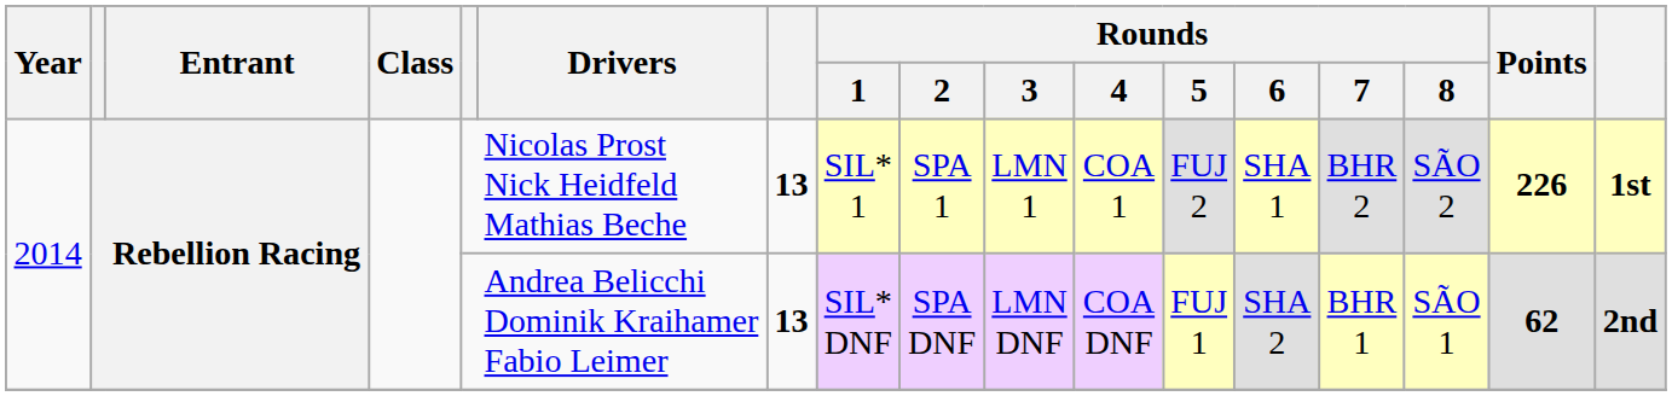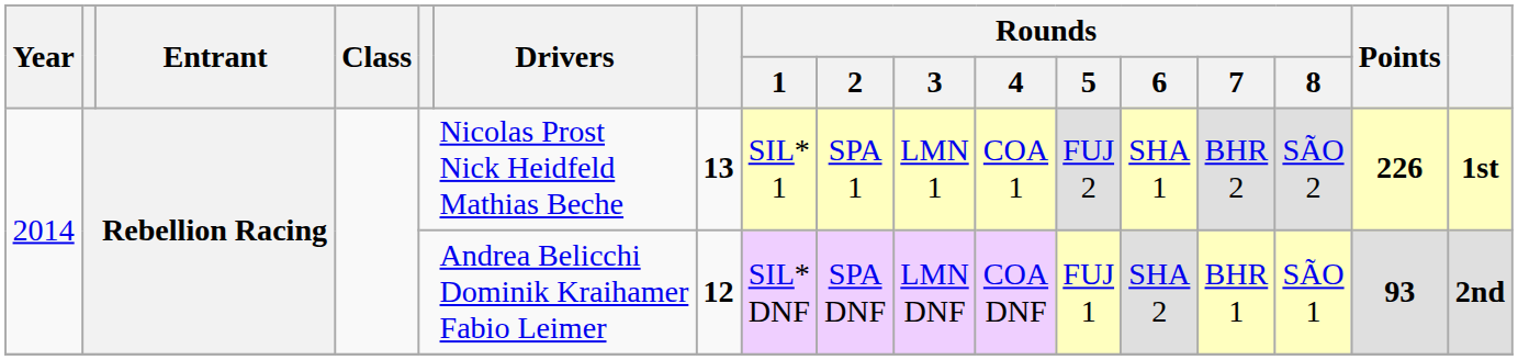row 4 | column 7: 13 -> 12
row 4 | Points: 62 -> 93
